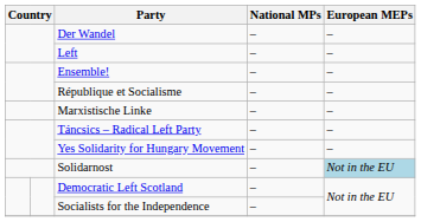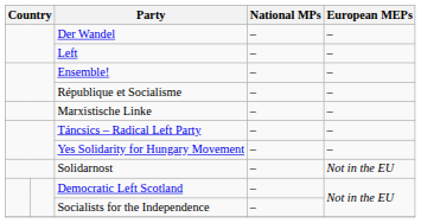Solidarnost | European MEPs: lightblue background -> no background
